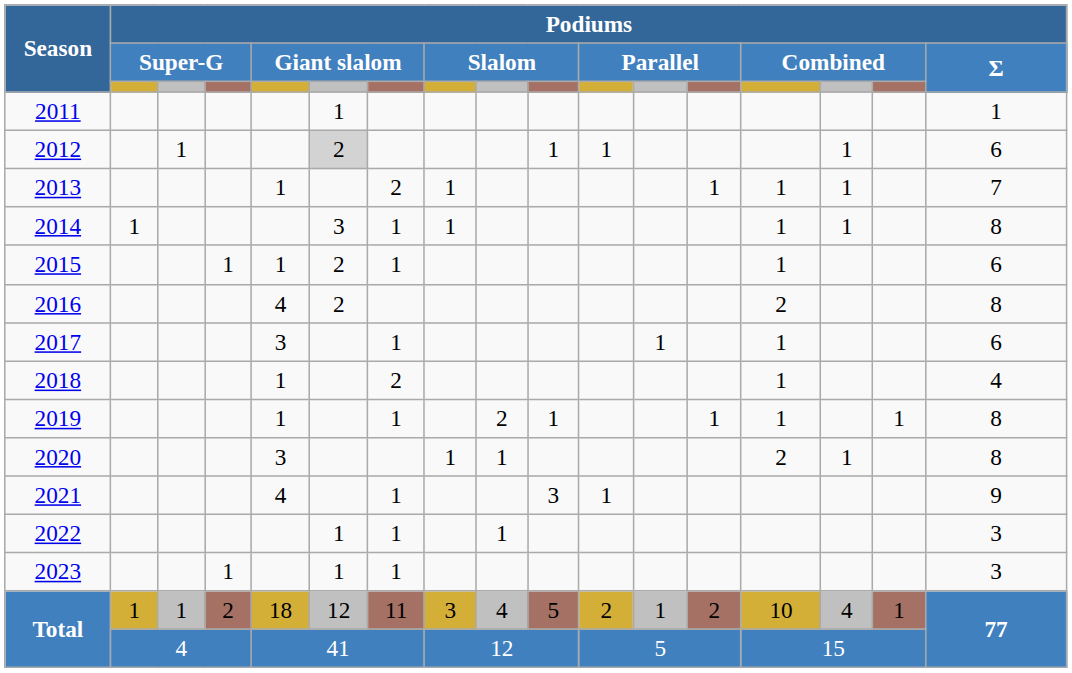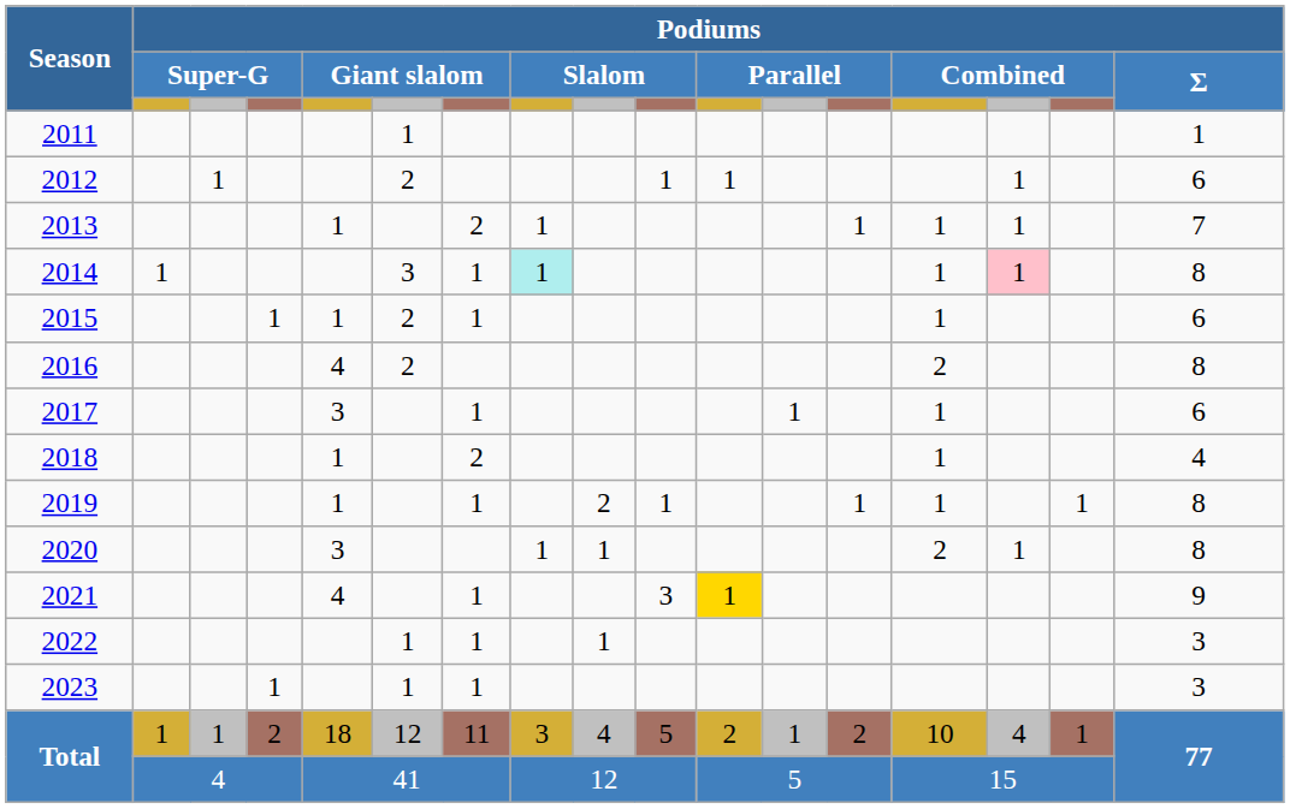2012 | column 6: lightgrey background -> no background
2014 | column 8: no background -> paleturquoise background
2014 | column 15: no background -> pink background
2021 | column 11: no background -> gold background
